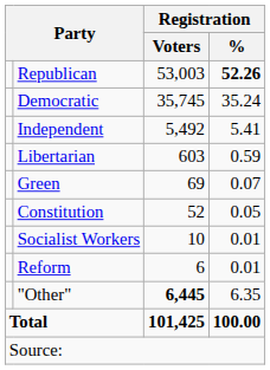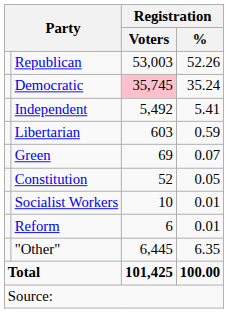Republican | Registration / %: bold -> normal
Democratic | Registration / Voters: no background -> pink background
"Other" | Registration / Voters: bold -> normal
